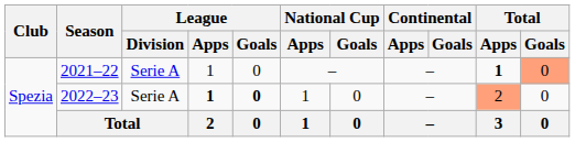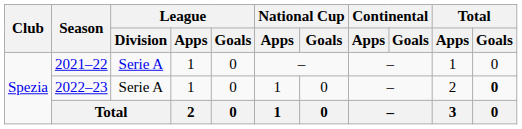2021–22 | Total / Apps: bold -> normal
2021–22 | Total / Goals: lightsalmon background -> no background
2022–23 | League / Apps: bold -> normal
2022–23 | League / Goals: bold -> normal
2022–23 | Total / Apps: lightsalmon background -> no background
2022–23 | Total / Goals: normal -> bold
